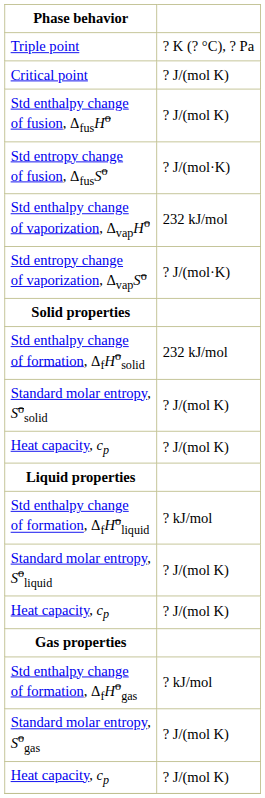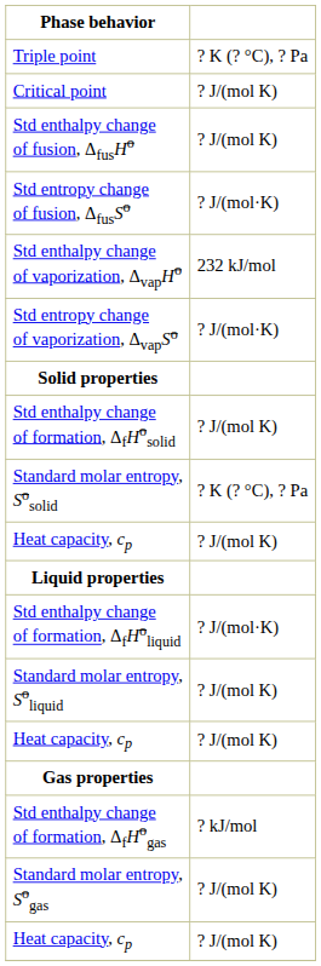row 9 | column 2: 232 kJ/mol -> ? J/(mol K)
row 10 | column 2: ? J/(mol K) -> ? K (? °C), ? Pa
row 13 | column 2: ? kJ/mol -> ? J/(mol·K)
